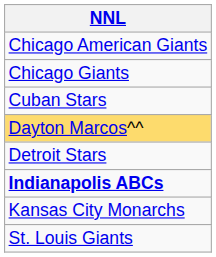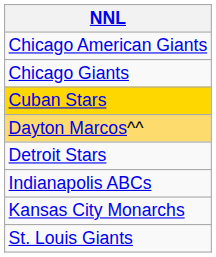row 4 | column 1: no background -> gold background
row 7 | column 1: bold -> normal
